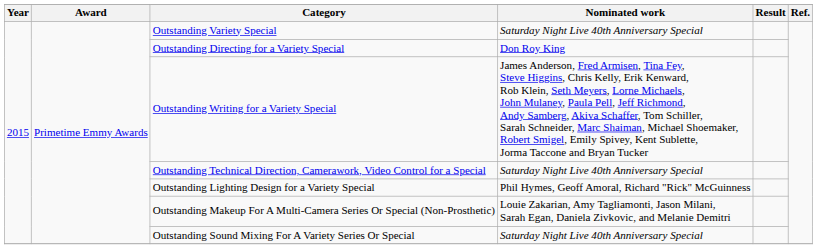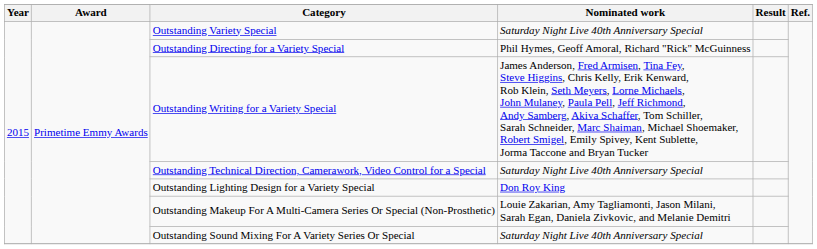Outstanding Directing for a Variety Special | Nominated work: Don Roy King -> Phil Hymes, Geoff Amoral, Richard "Rick" McGuinness
Outstanding Lighting Design for a Variety Special | Nominated work: Phil Hymes, Geoff Amoral, Richard "Rick" McGuinness -> Don Roy King
